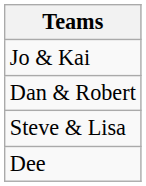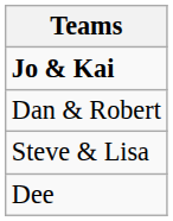row 2 | column 1: normal -> bold
